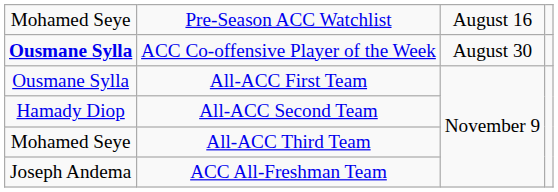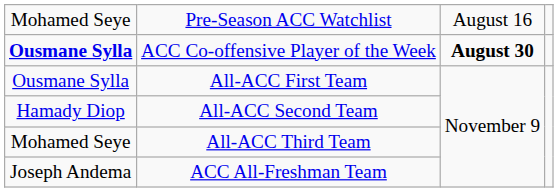ACC Co-offensive Player of the Week | column 3: normal -> bold
